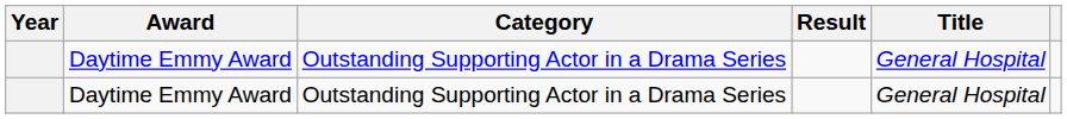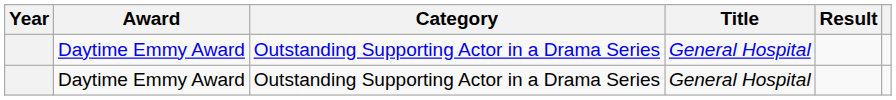columns swapped: Title <-> Result
